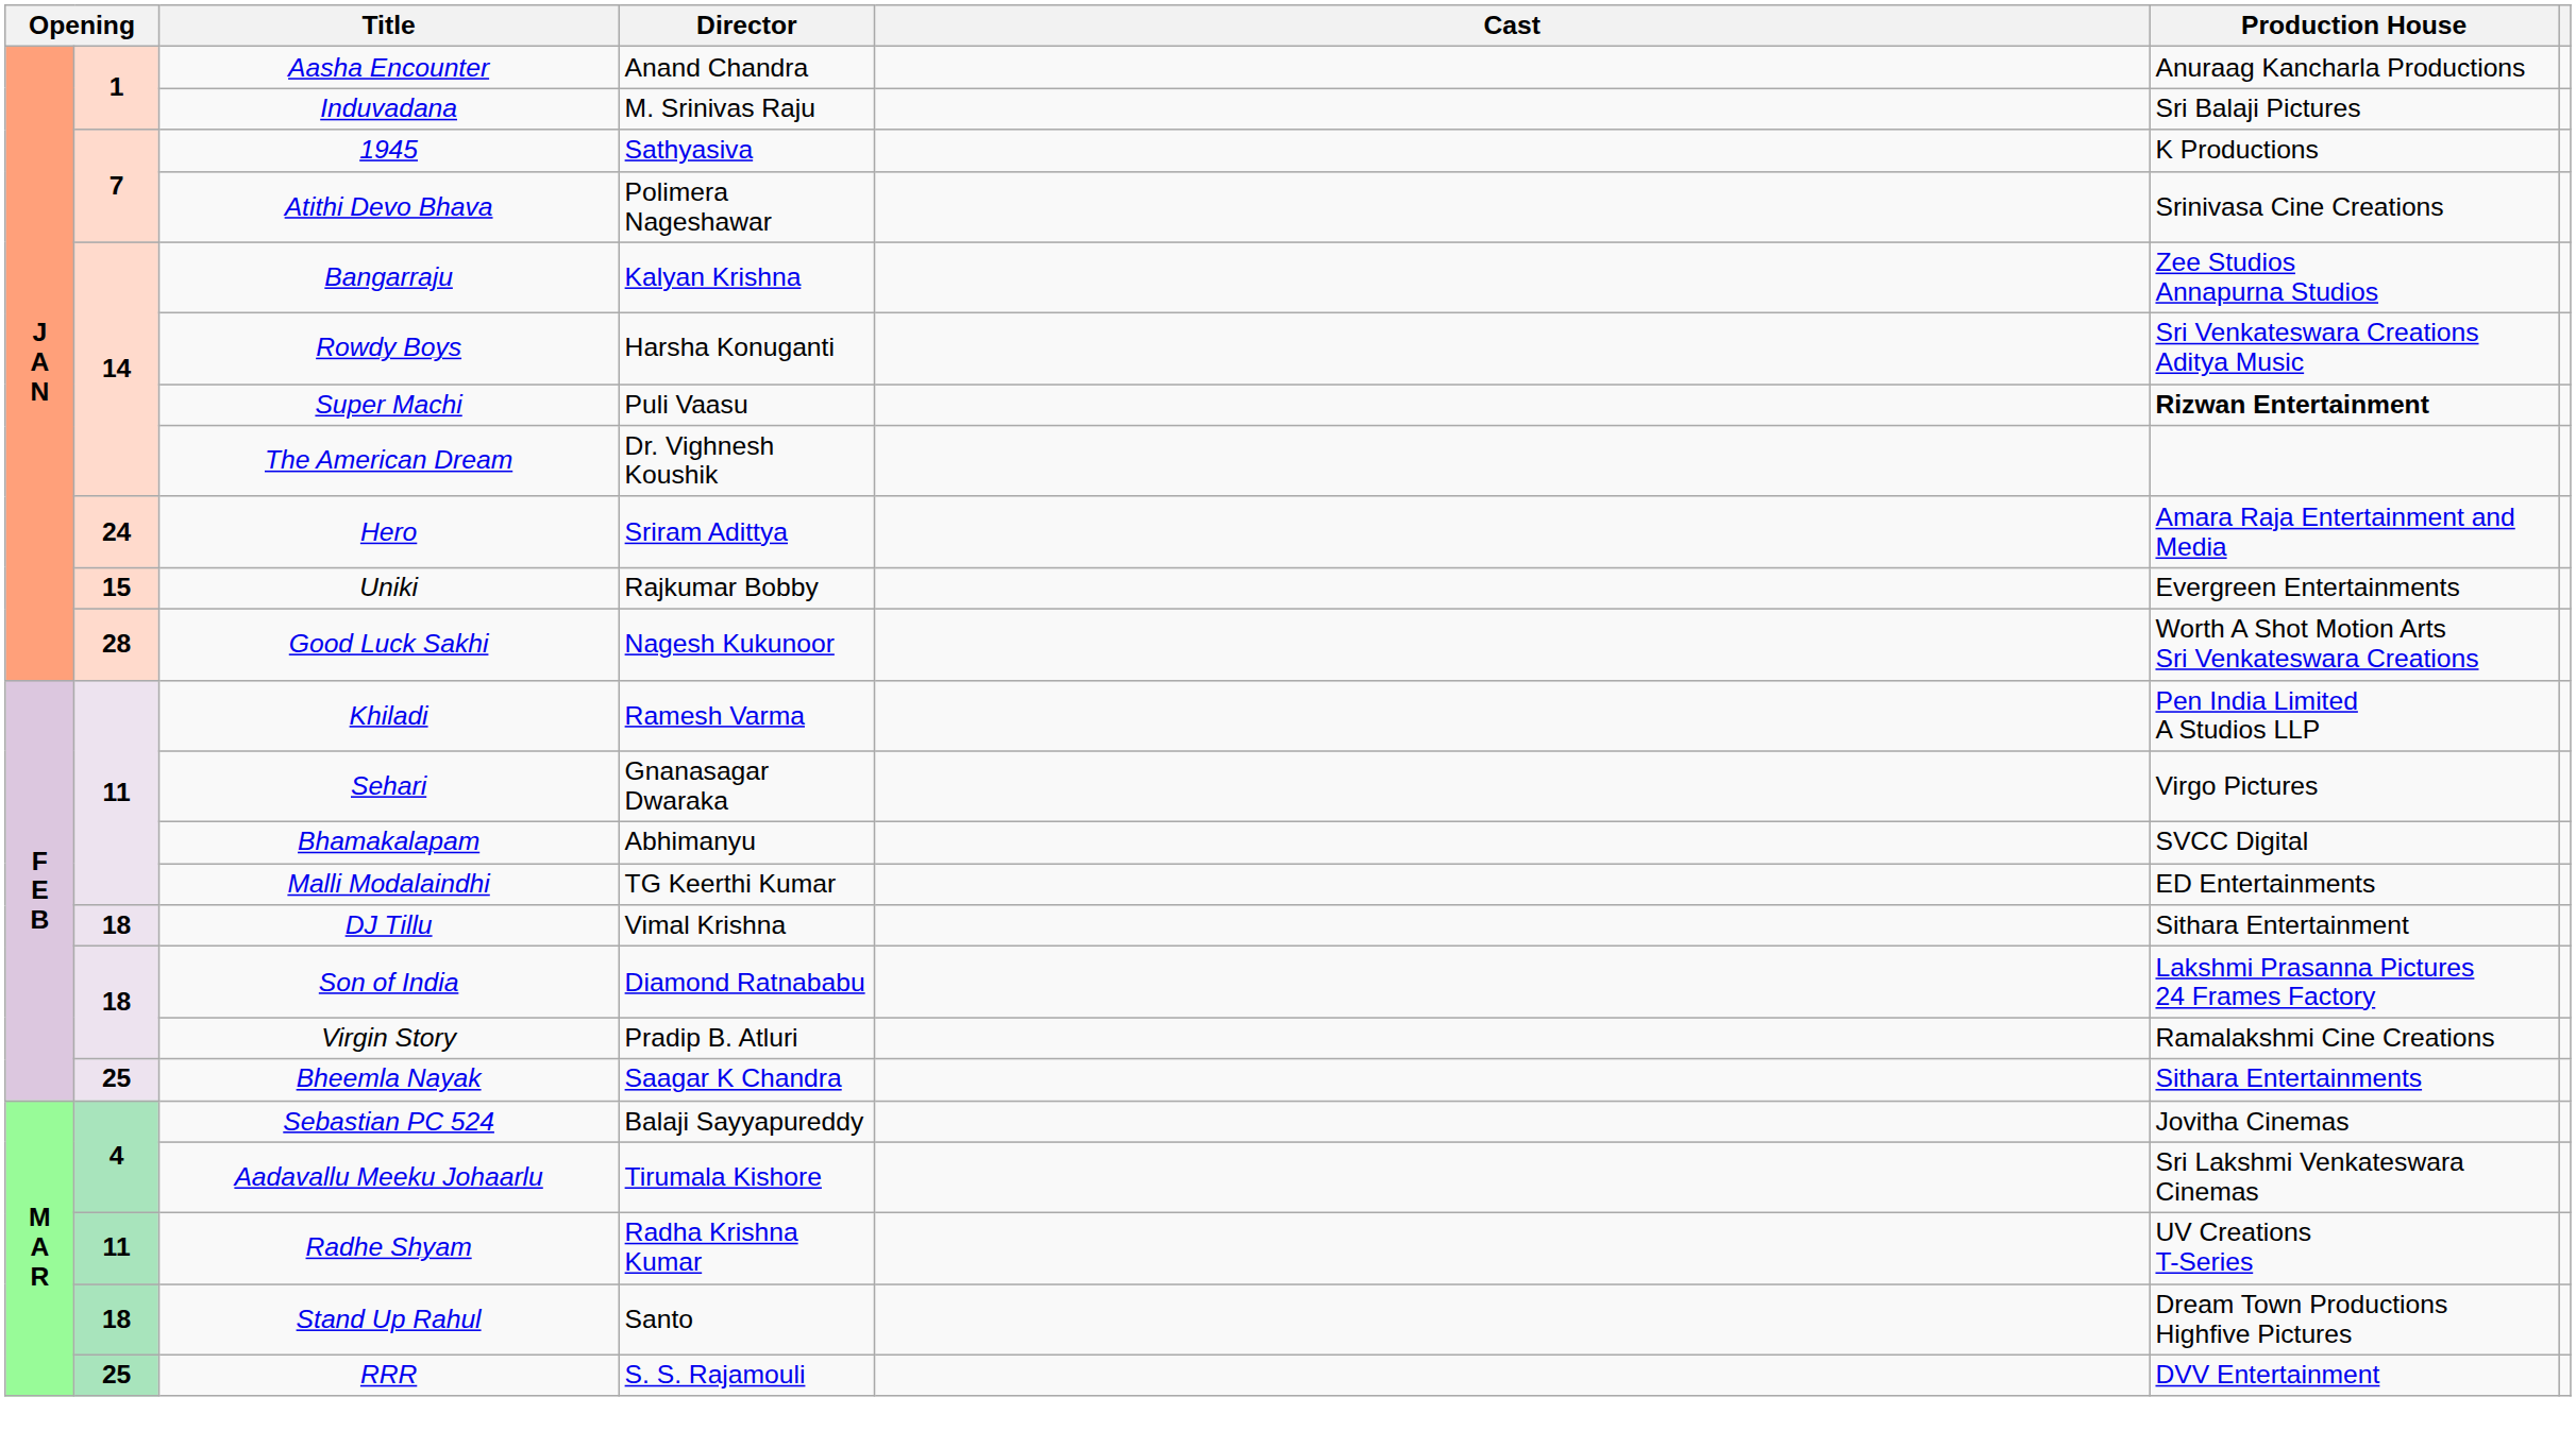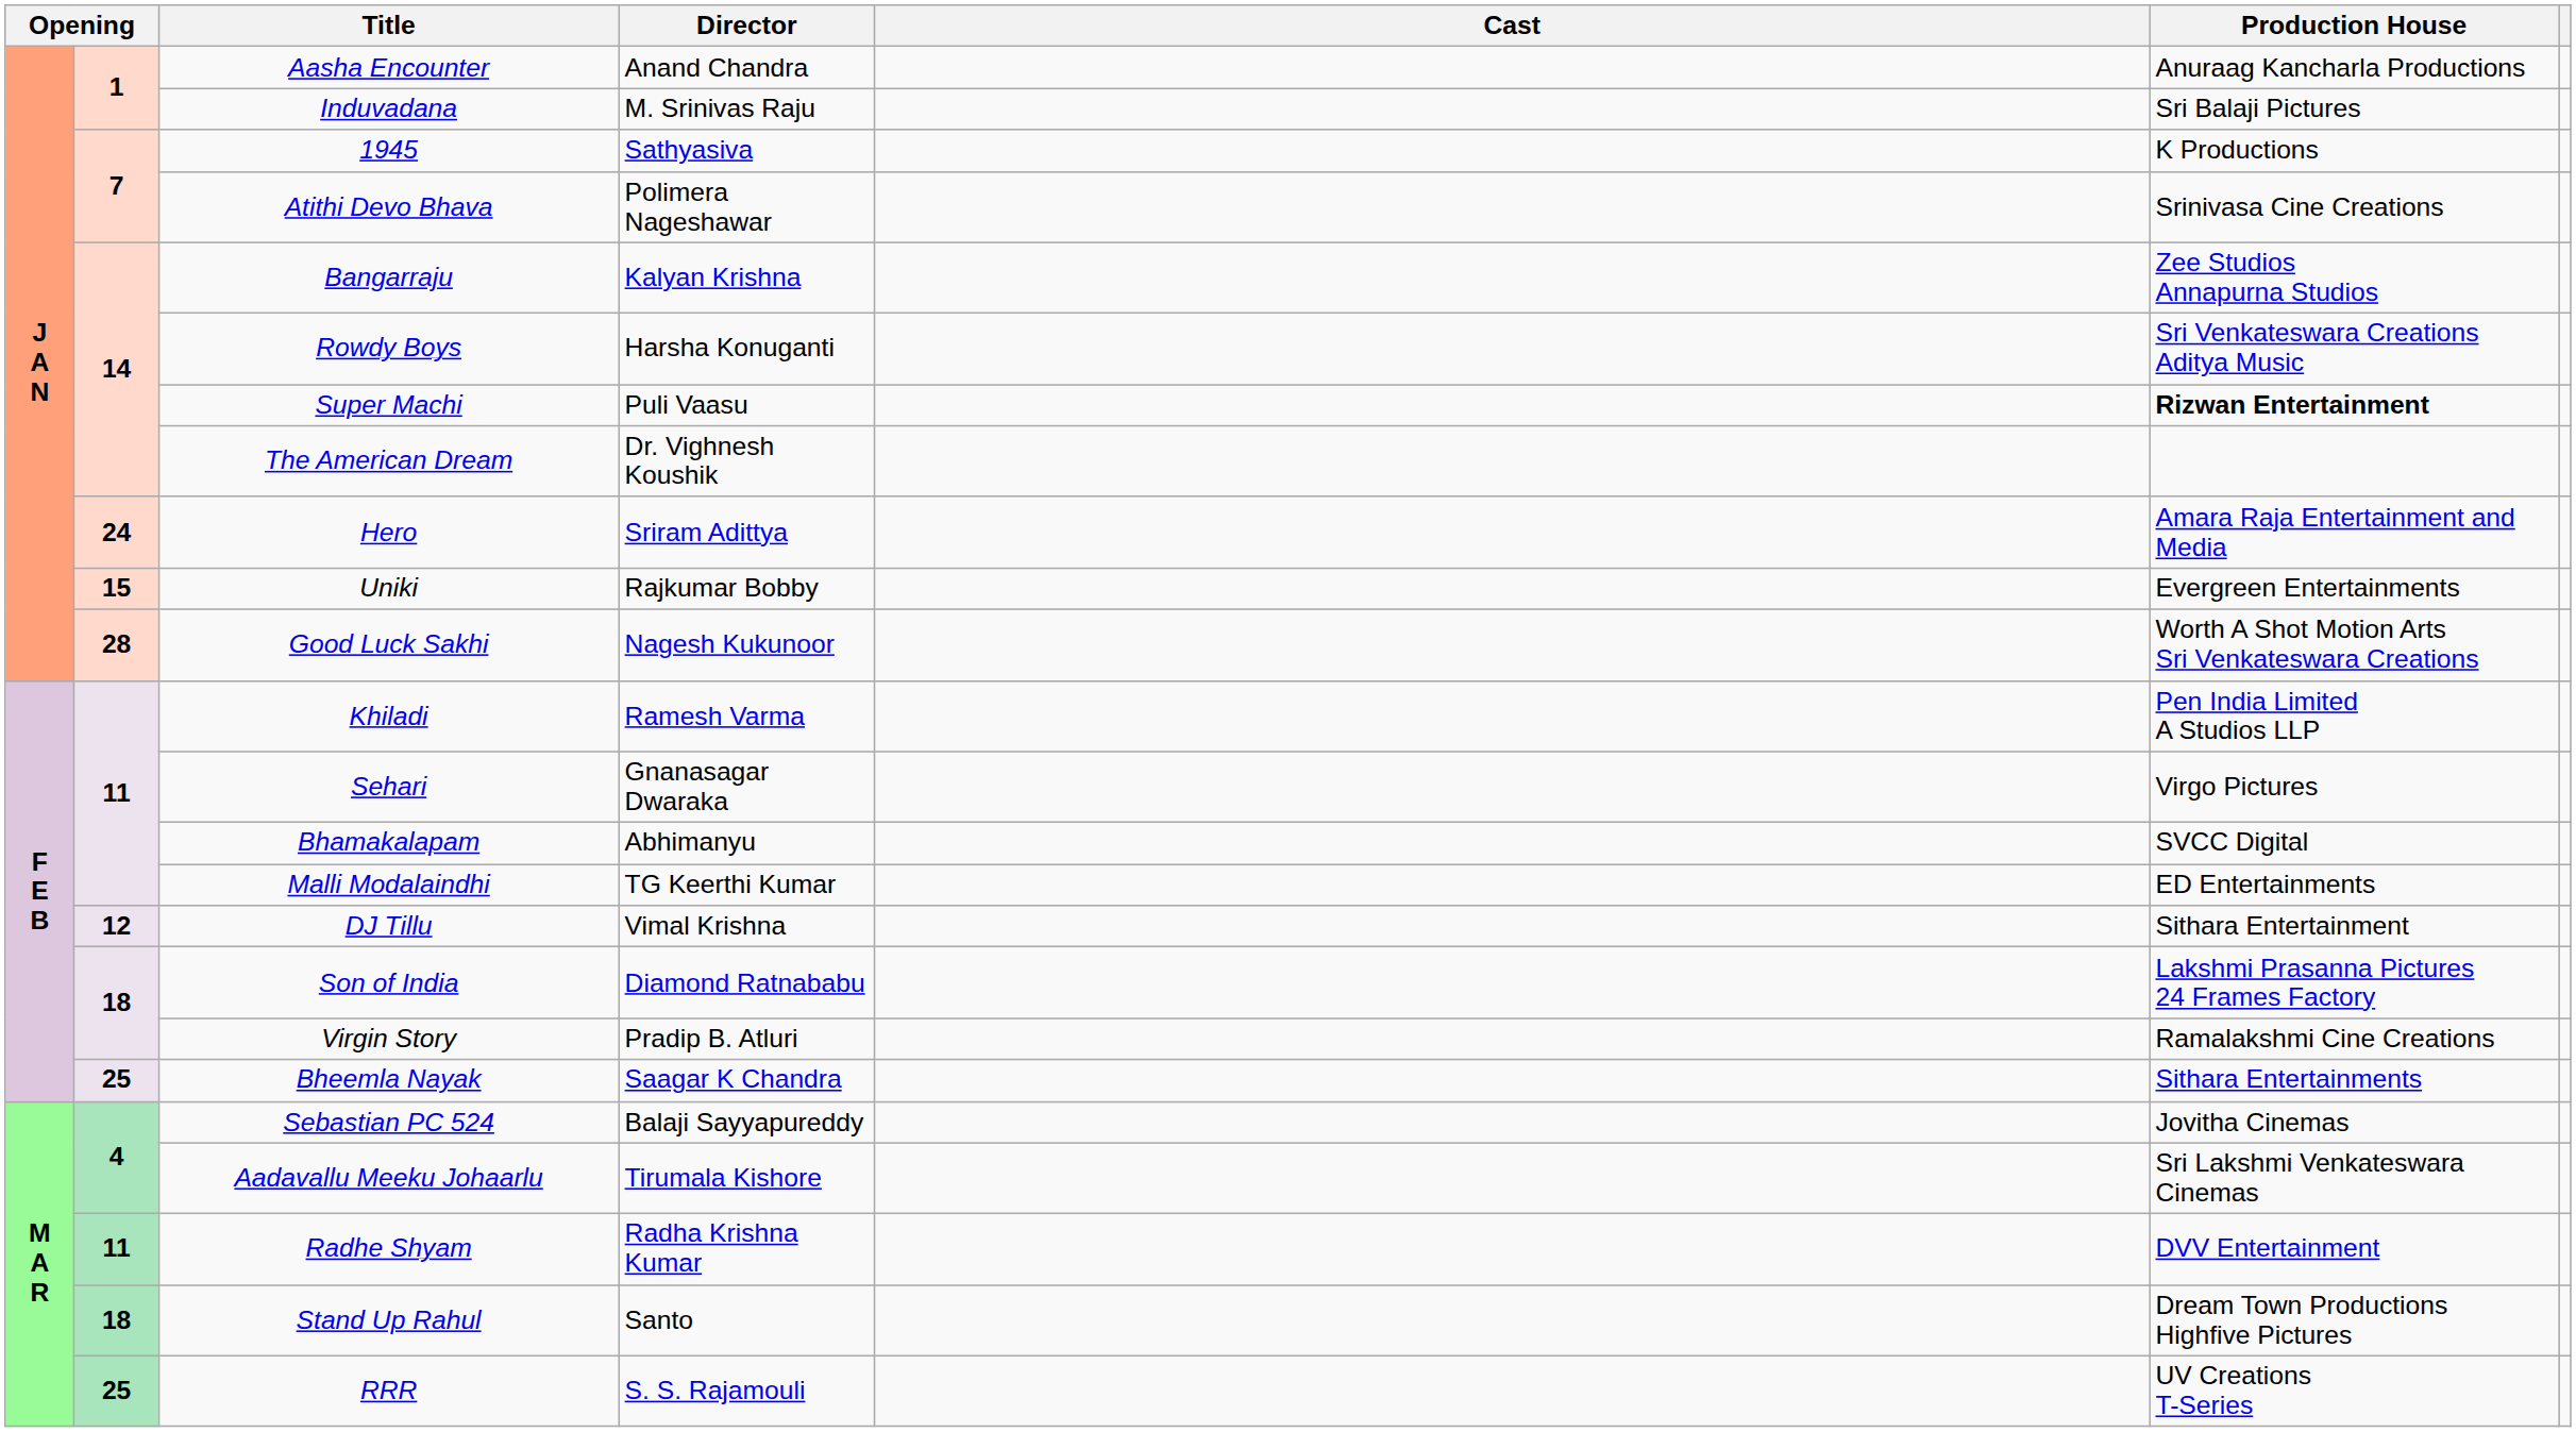DJ Tillu | column 2: 18 -> 12
Radhe Shyam | Production House: UV Creations T-Series -> DVV Entertainment
RRR | Production House: DVV Entertainment -> UV Creations T-Series
